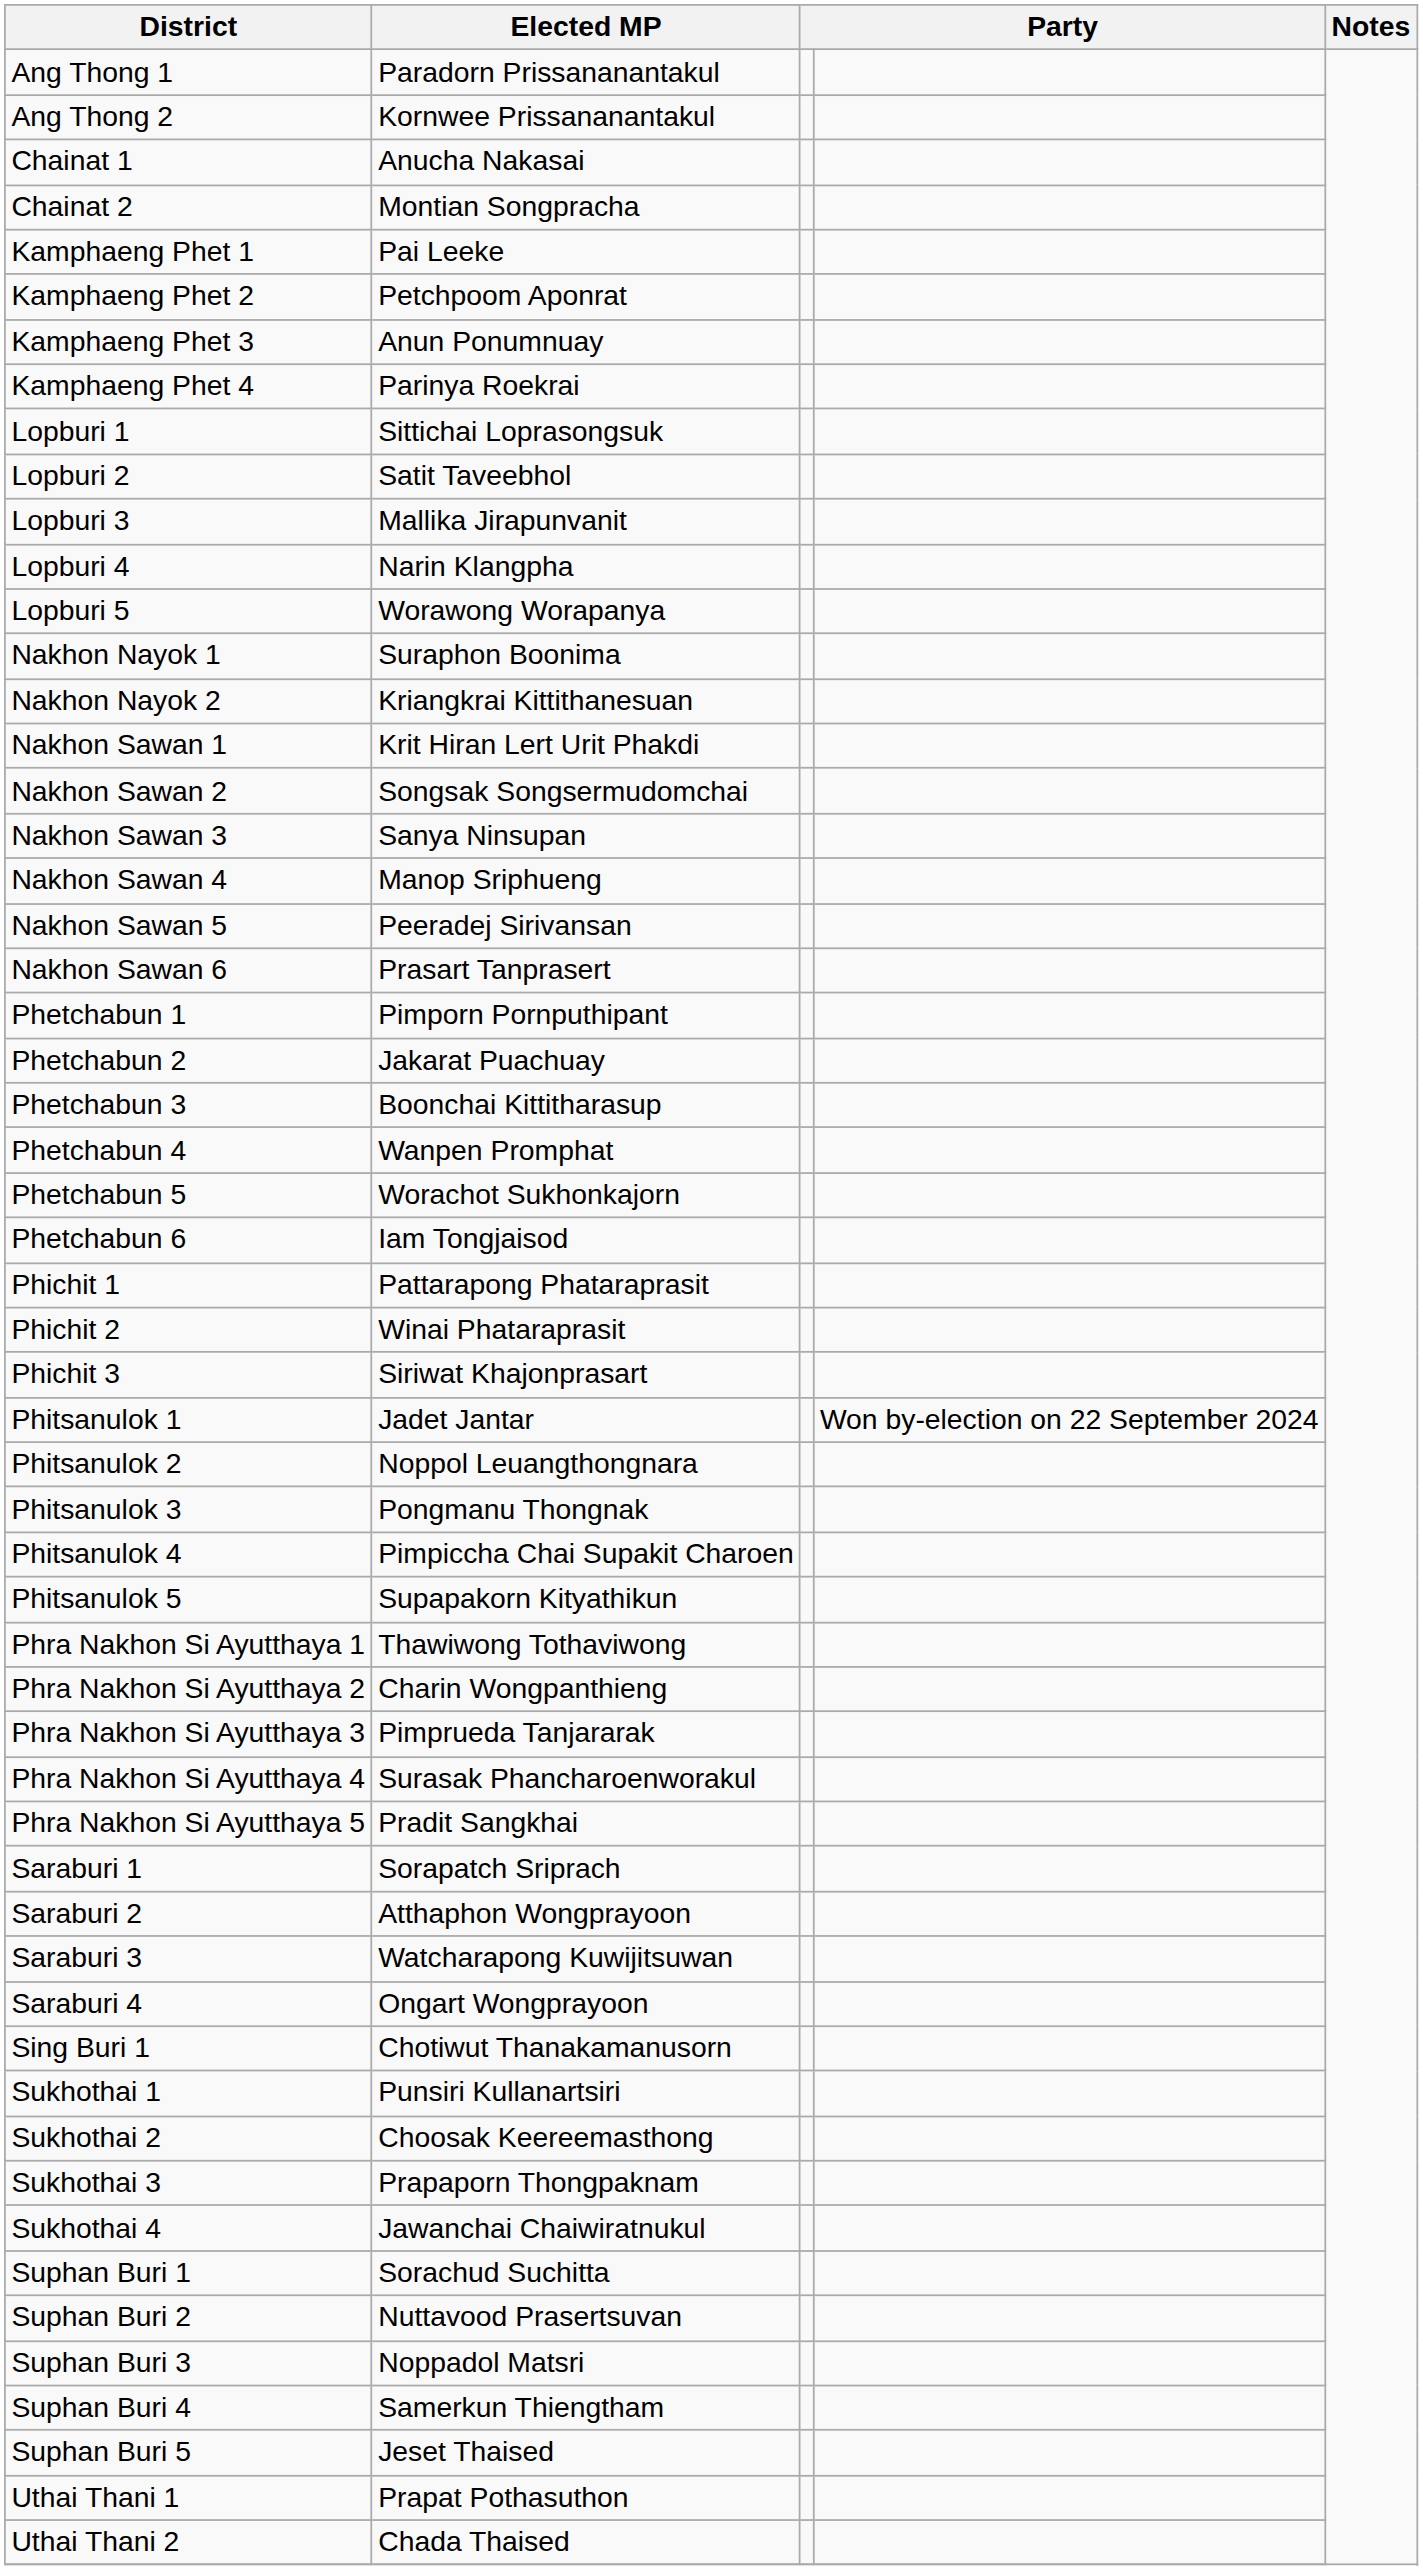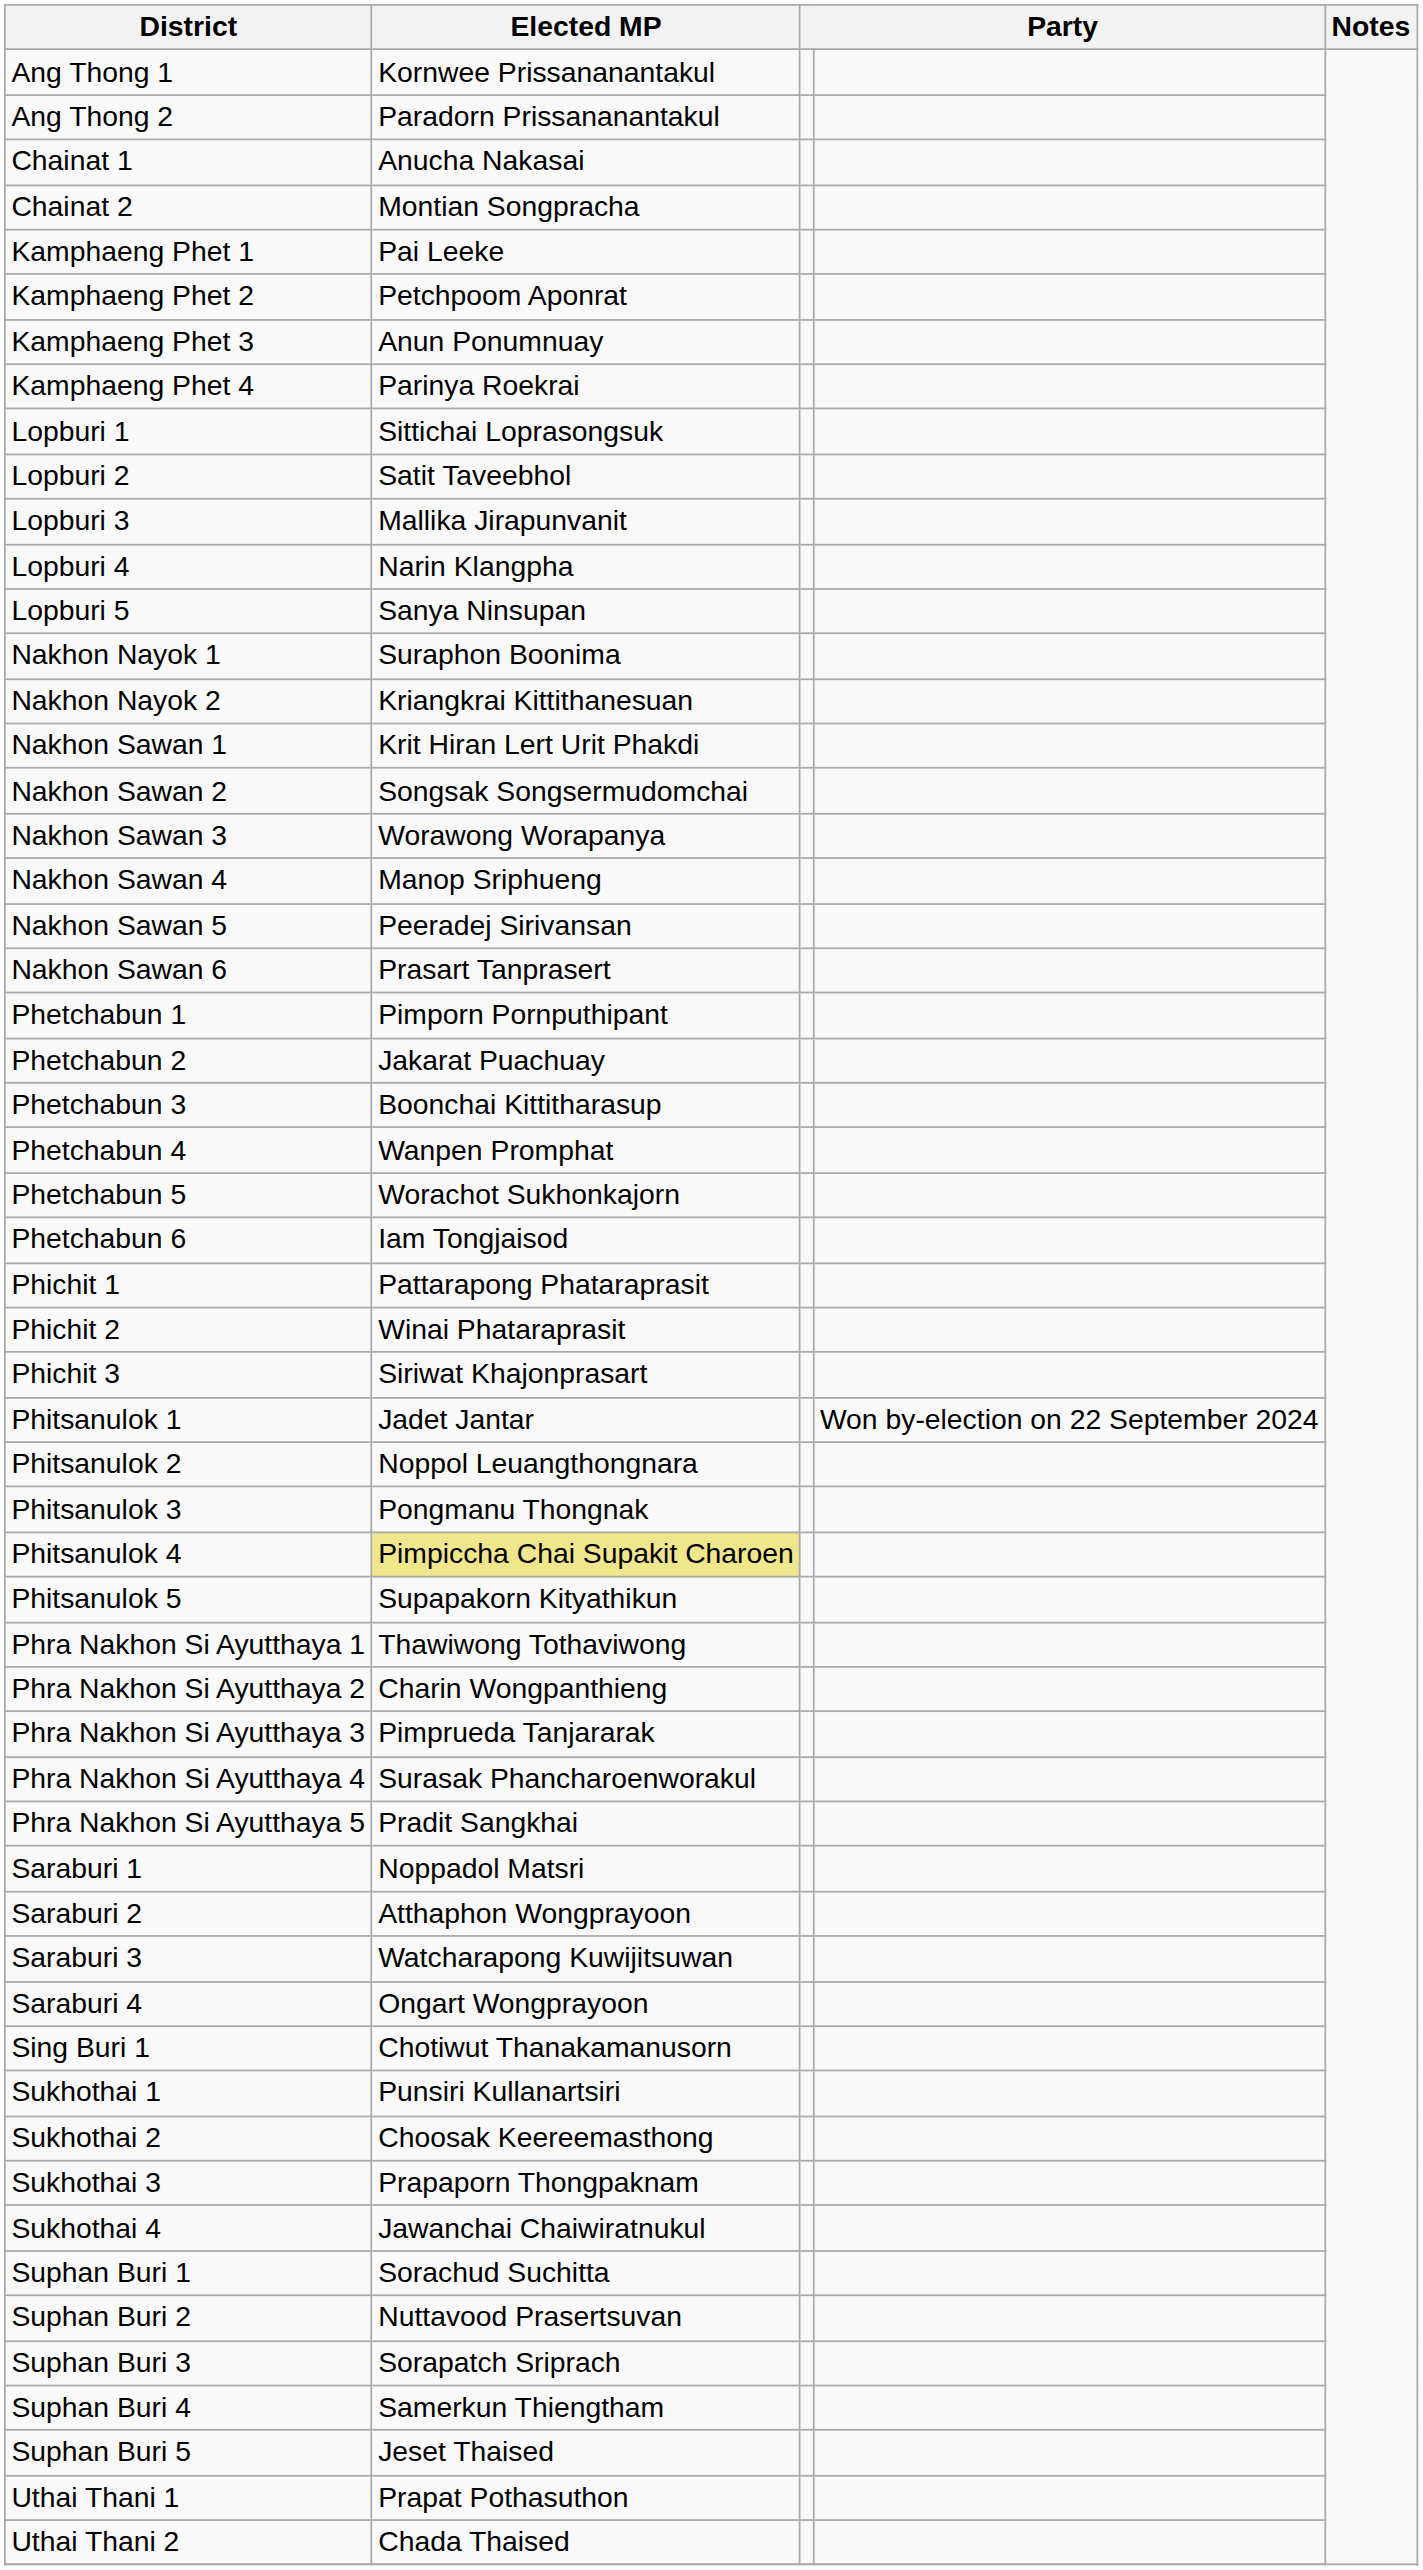Ang Thong 1 | Elected MP: Paradorn Prissananantakul -> Kornwee Prissananantakul
Ang Thong 2 | Elected MP: Kornwee Prissananantakul -> Paradorn Prissananantakul
Lopburi 5 | Elected MP: Worawong Worapanya -> Sanya Ninsupan
Nakhon Sawan 3 | Elected MP: Sanya Ninsupan -> Worawong Worapanya
Phitsanulok 4 | Elected MP: no background -> khaki background
Saraburi 1 | Elected MP: Sorapatch Sriprach -> Noppadol Matsri
Suphan Buri 3 | Elected MP: Noppadol Matsri -> Sorapatch Sriprach
